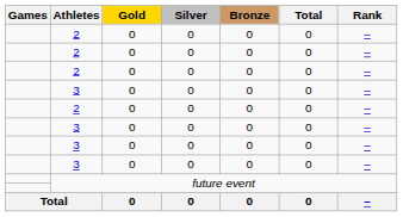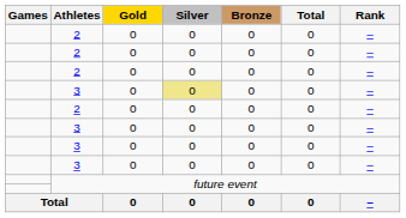row 5 | Silver: no background -> khaki background
